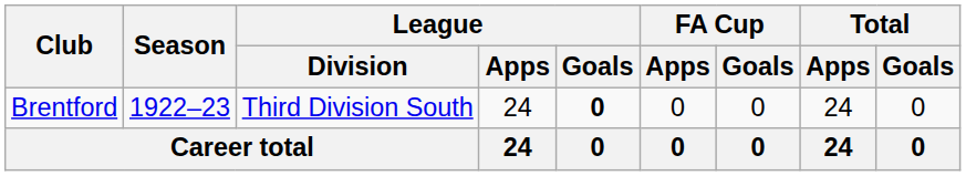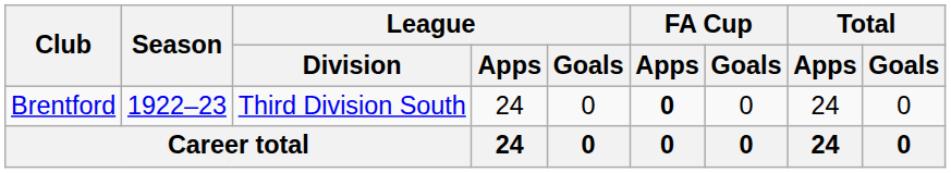Brentford | League / Goals: bold -> normal
Brentford | FA Cup / Apps: normal -> bold
